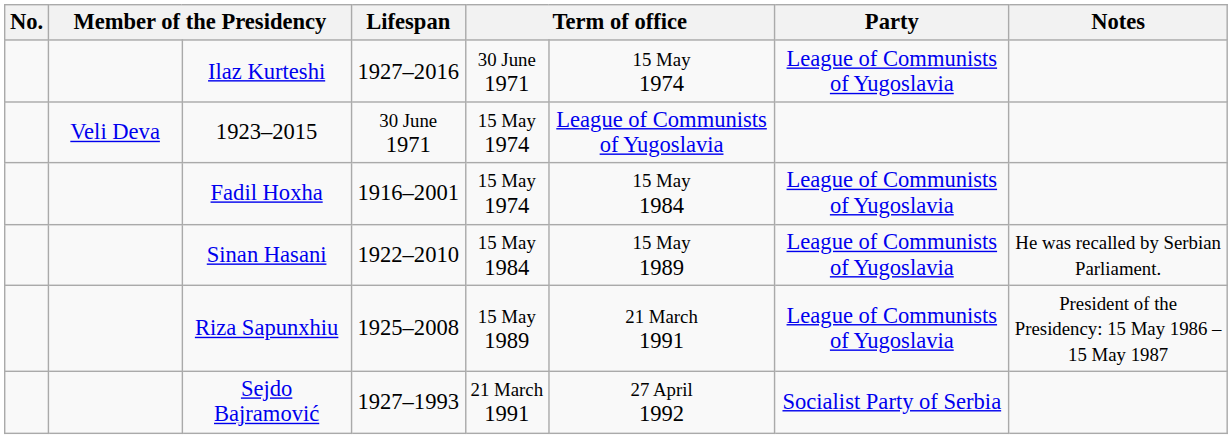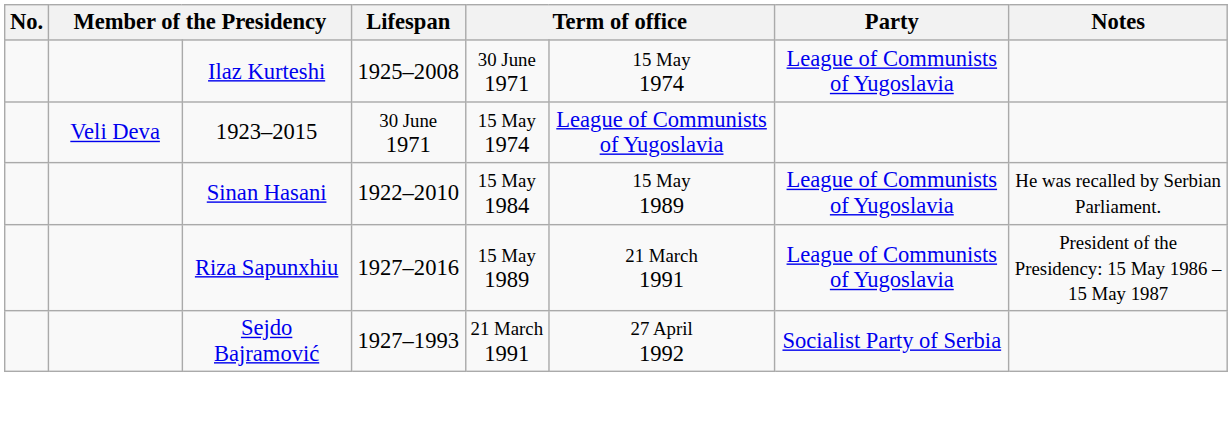Ilaz Kurteshi | Lifespan: 1927–2016 -> 1925–2008
- row: Fadil Hoxha | 1916–2001 | 15 May 1974 | 15 May 1984 | League of Communists of Yugoslavia
Riza Sapunxhiu | Lifespan: 1925–2008 -> 1927–2016
